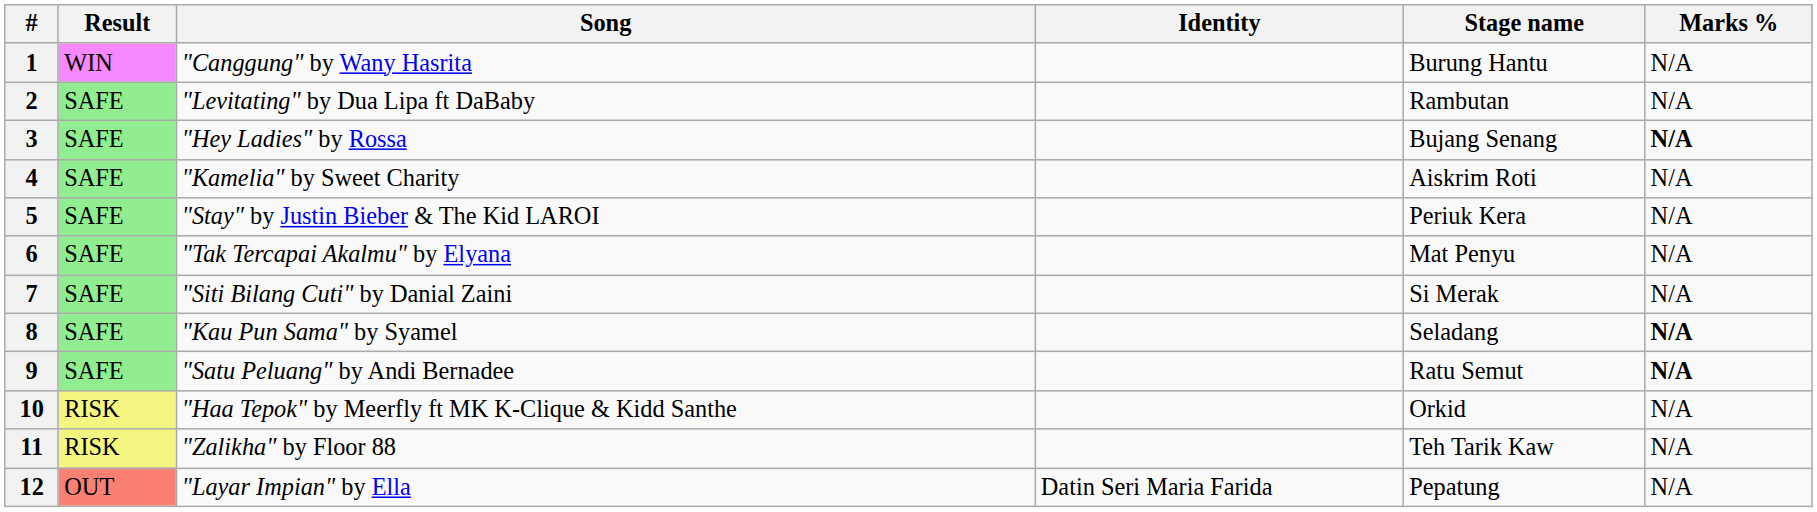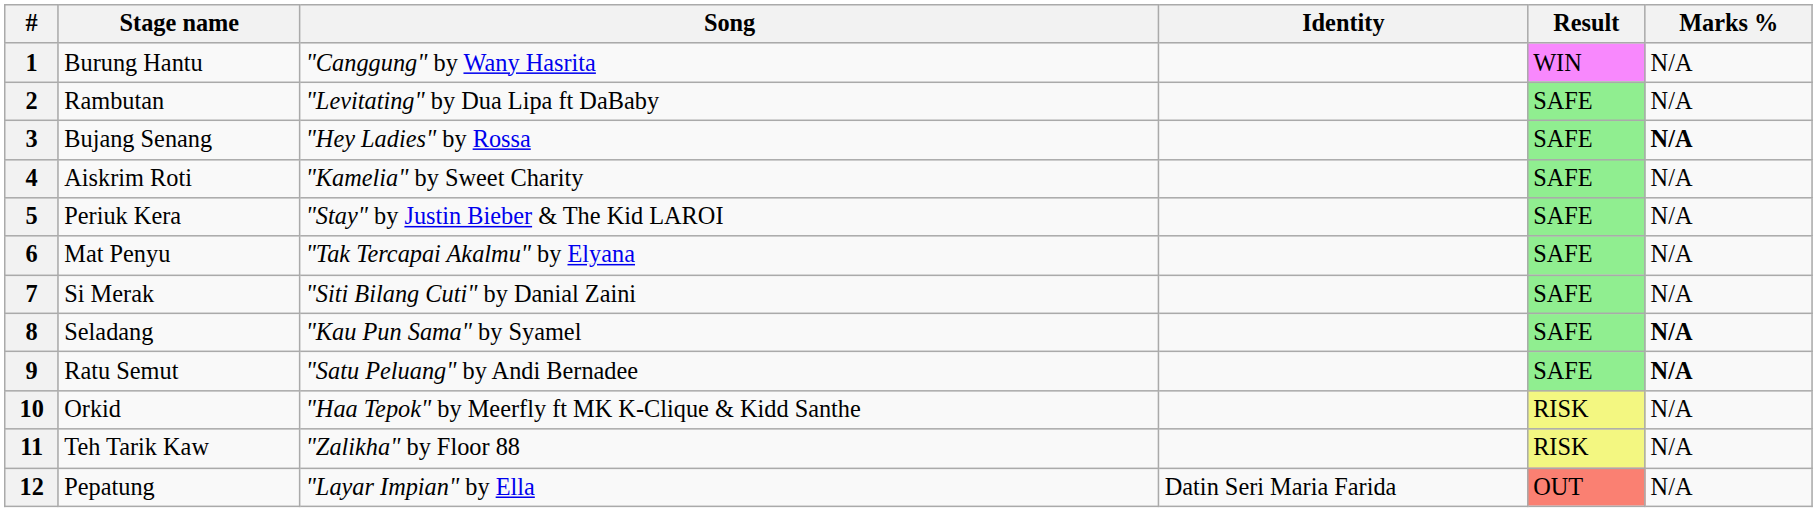columns swapped: Stage name <-> Result
